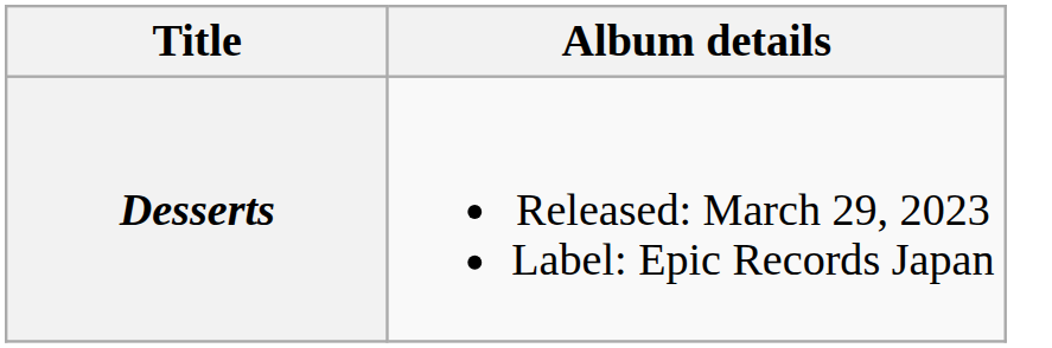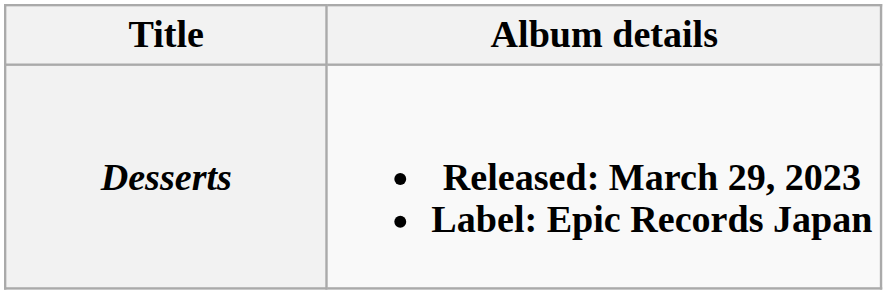Desserts | Album details: normal -> bold
